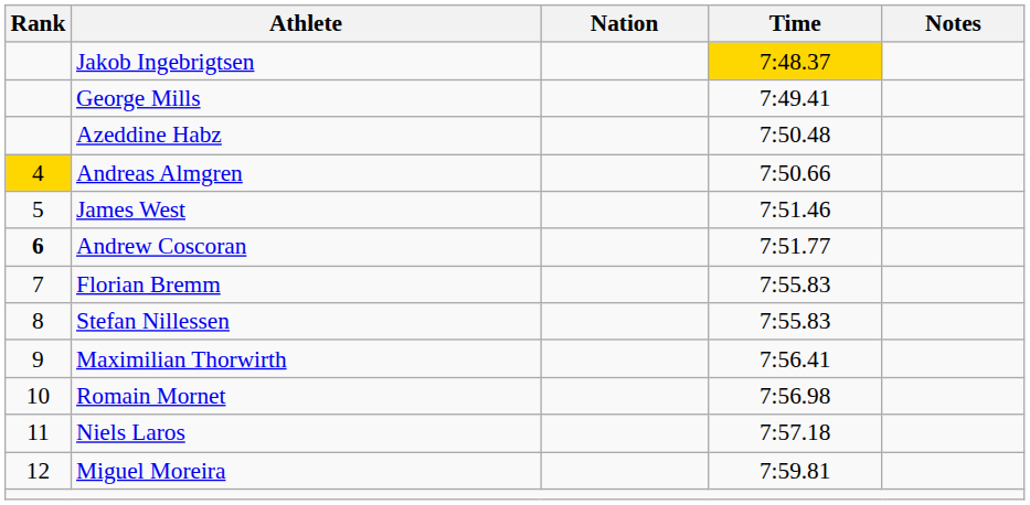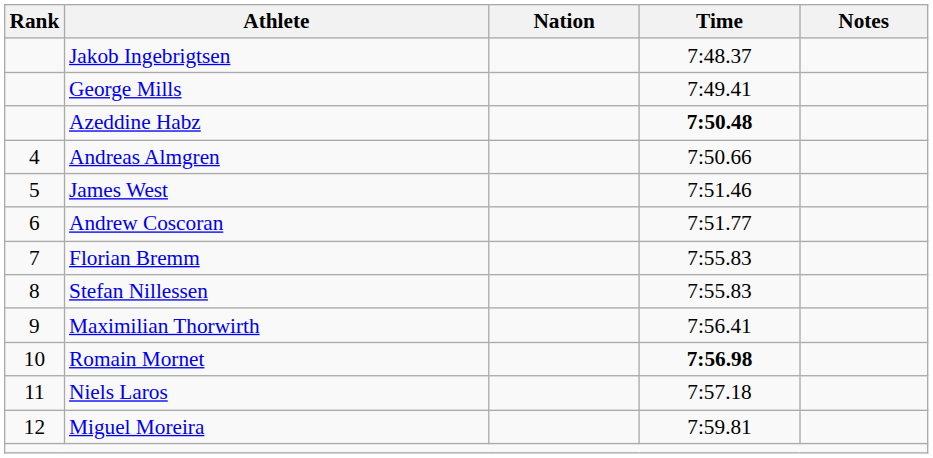Jakob Ingebrigtsen | Time: gold background -> no background
Azeddine Habz | Time: normal -> bold
Andreas Almgren | Rank: gold background -> no background
Andrew Coscoran | Rank: bold -> normal
Romain Mornet | Time: normal -> bold
